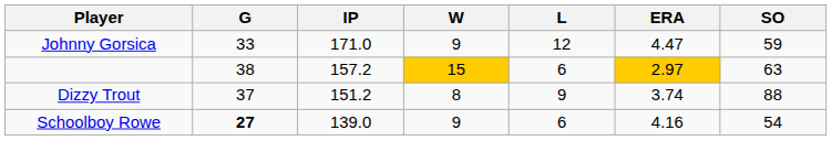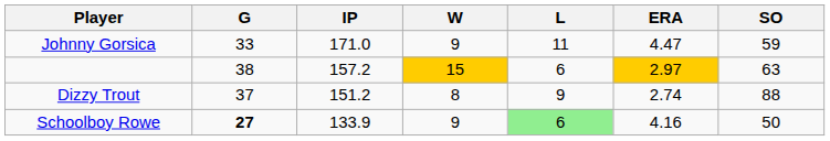Johnny Gorsica | L: 12 -> 11
Dizzy Trout | ERA: 3.74 -> 2.74
Schoolboy Rowe | IP: 139.0 -> 133.9
Schoolboy Rowe | L: no background -> lightgreen background
Schoolboy Rowe | SO: 54 -> 50
